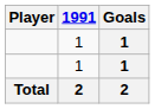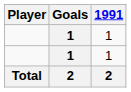columns swapped: Goals <-> 1991
